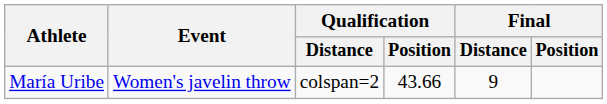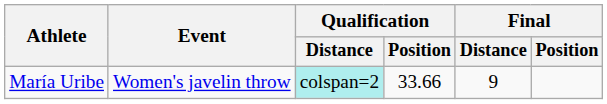María Uribe | Qualification / Distance: no background -> paleturquoise background
María Uribe | Qualification / Position: 43.66 -> 33.66
